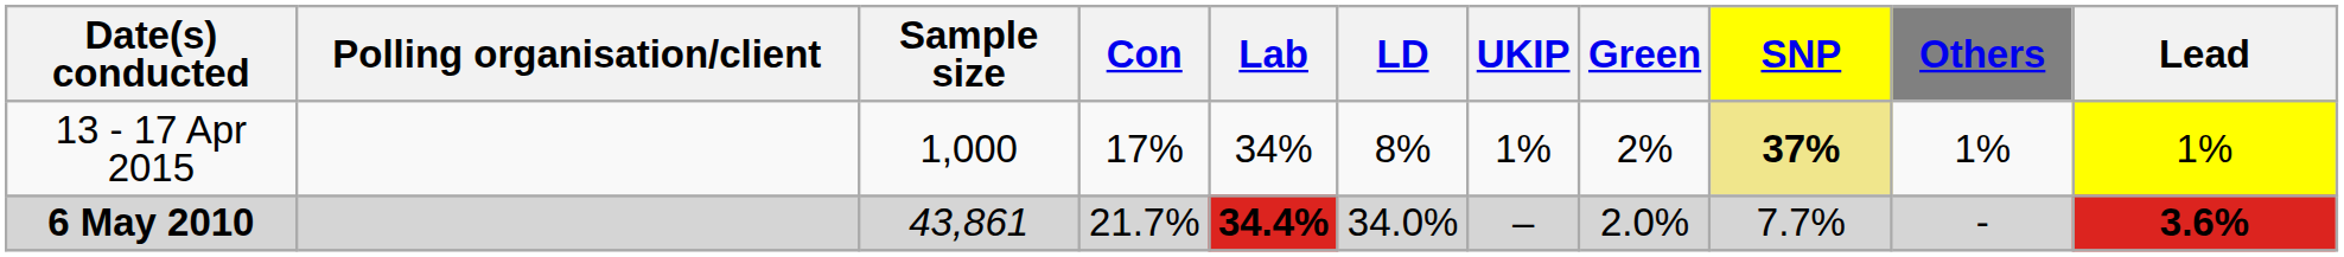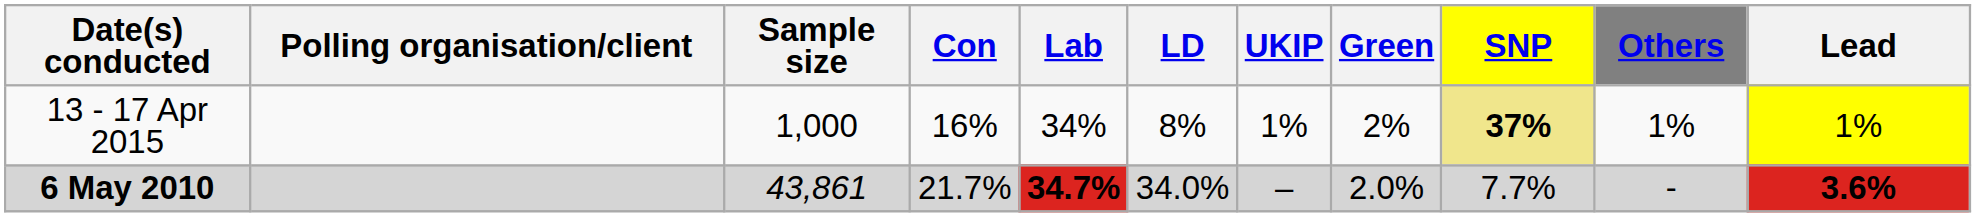13 - 17 Apr 2015 | Con: 17% -> 16%
6 May 2010 | Lab: 34.4% -> 34.7%
